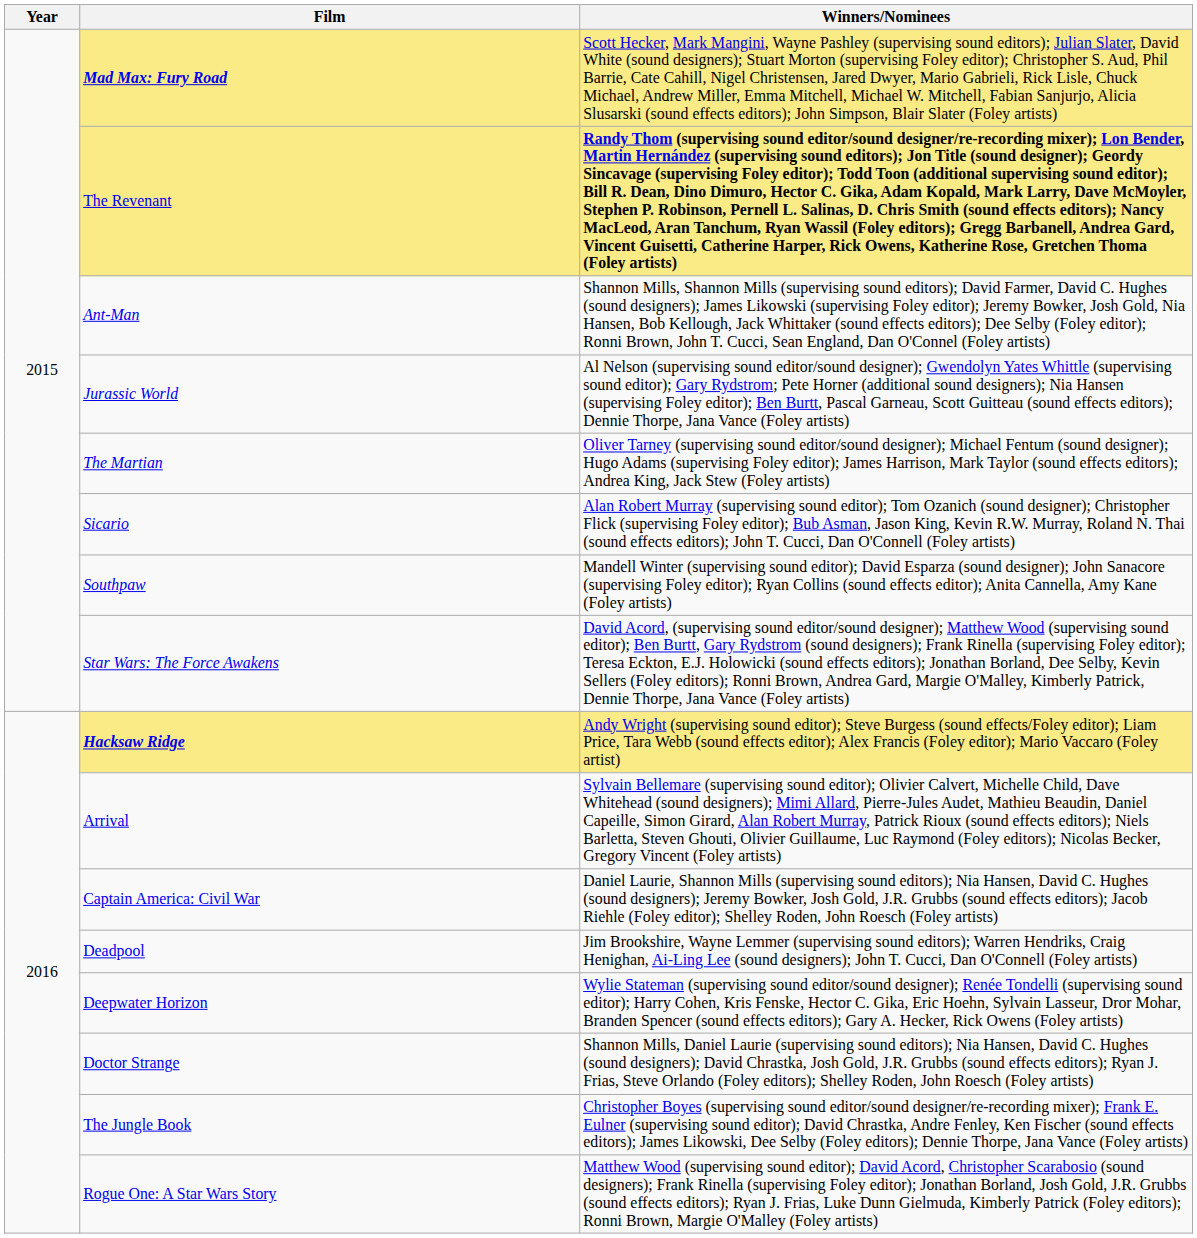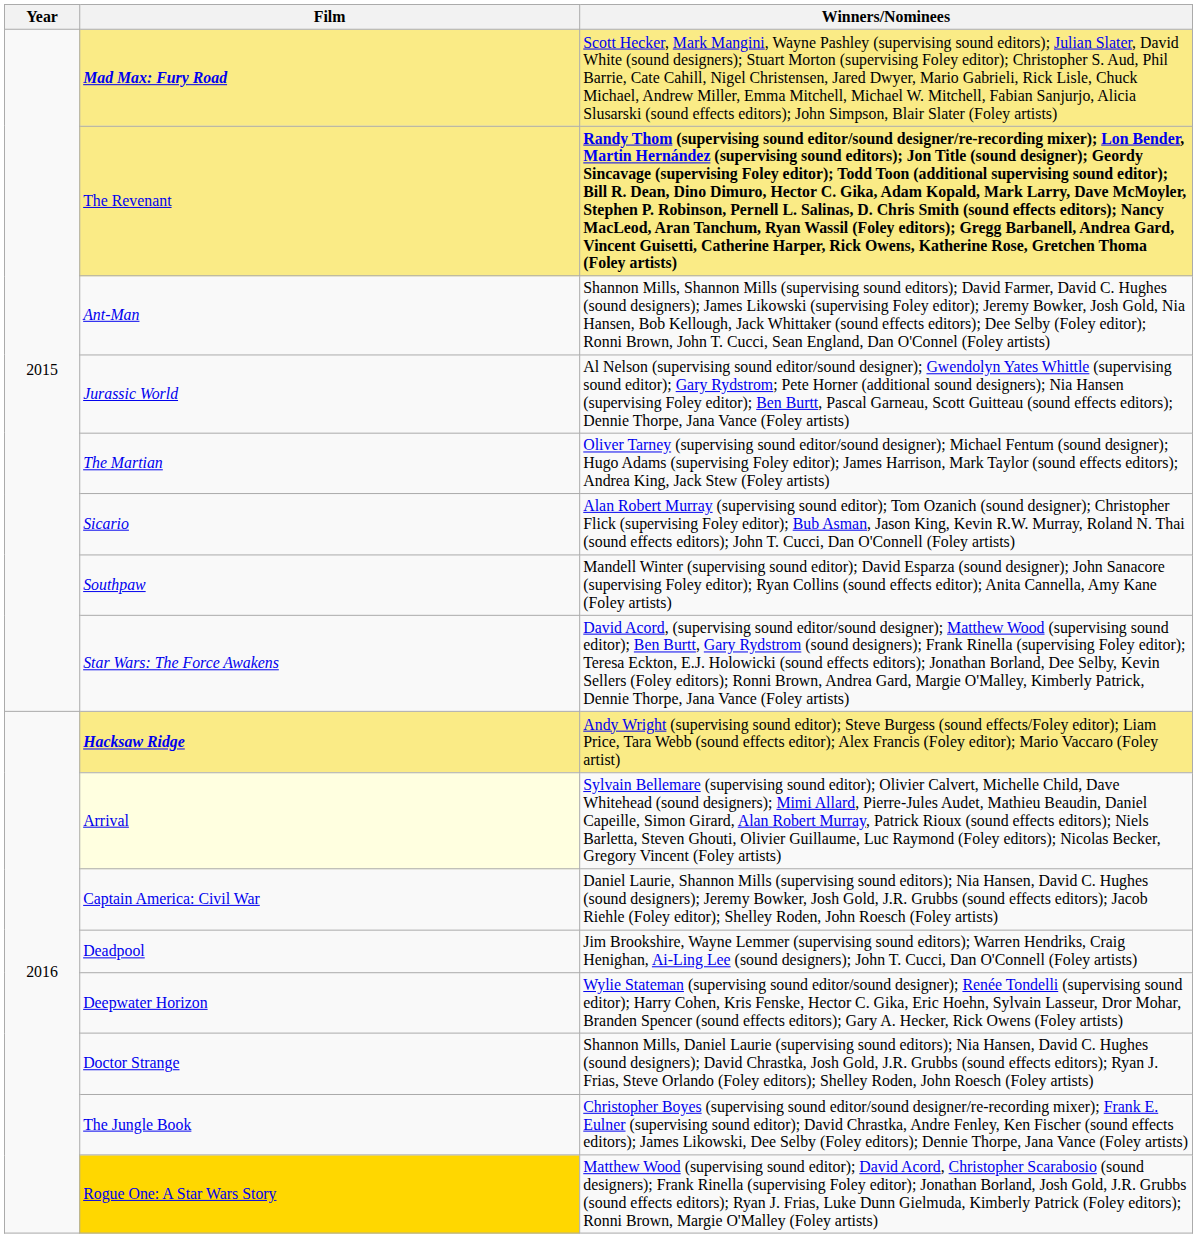Arrival | Film: no background -> lightyellow background
Rogue One: A Star Wars Story | Film: no background -> gold background
